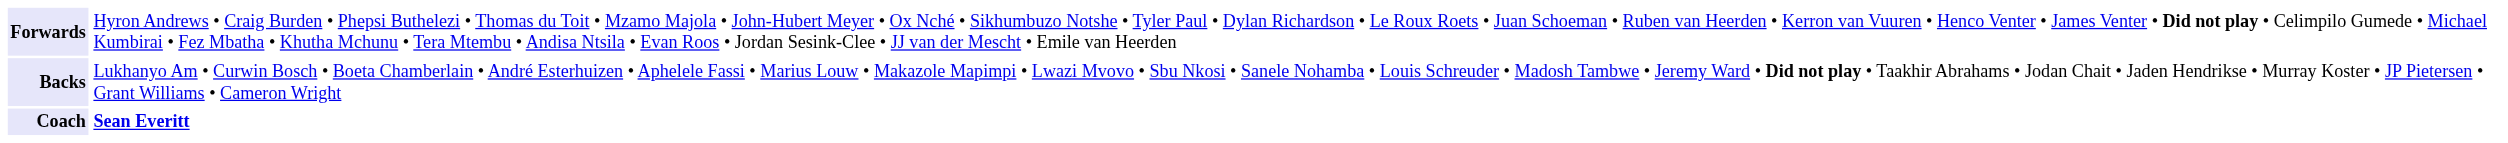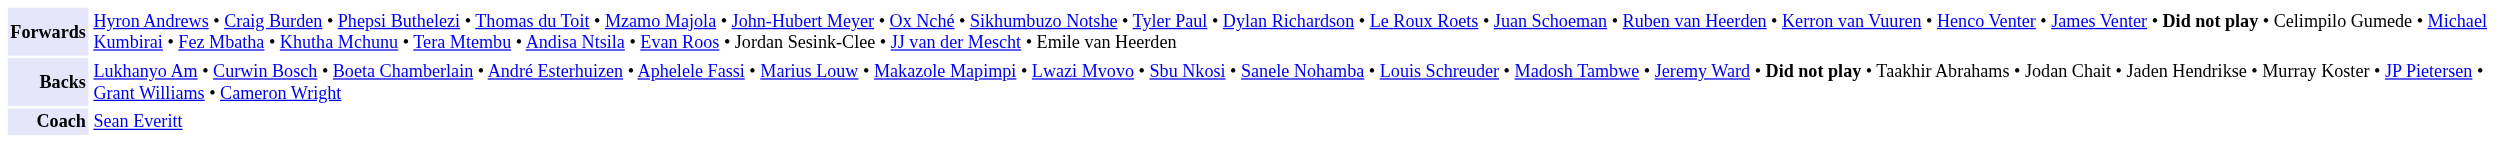Coach | column 2: bold -> normal
